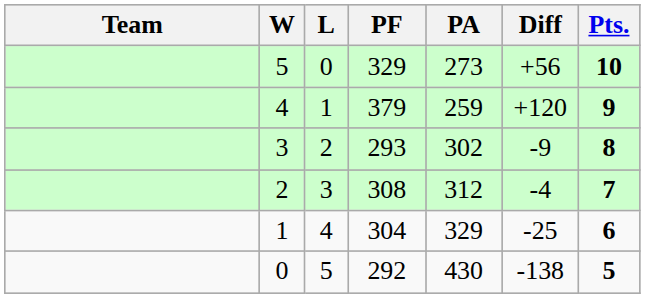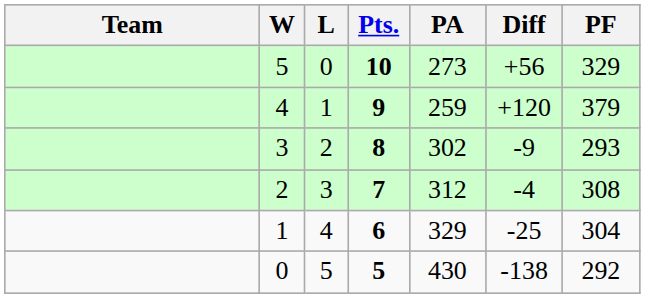columns swapped: PF <-> Pts.
